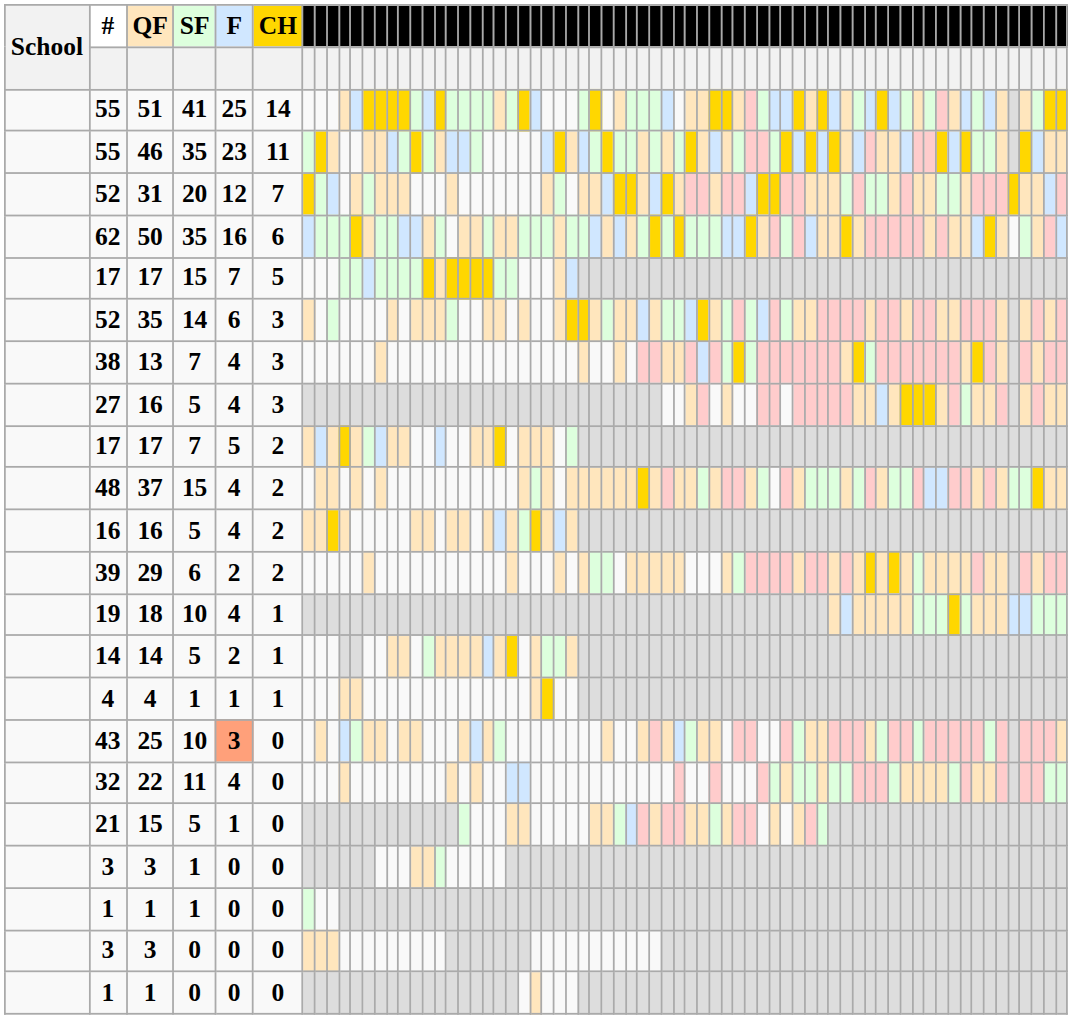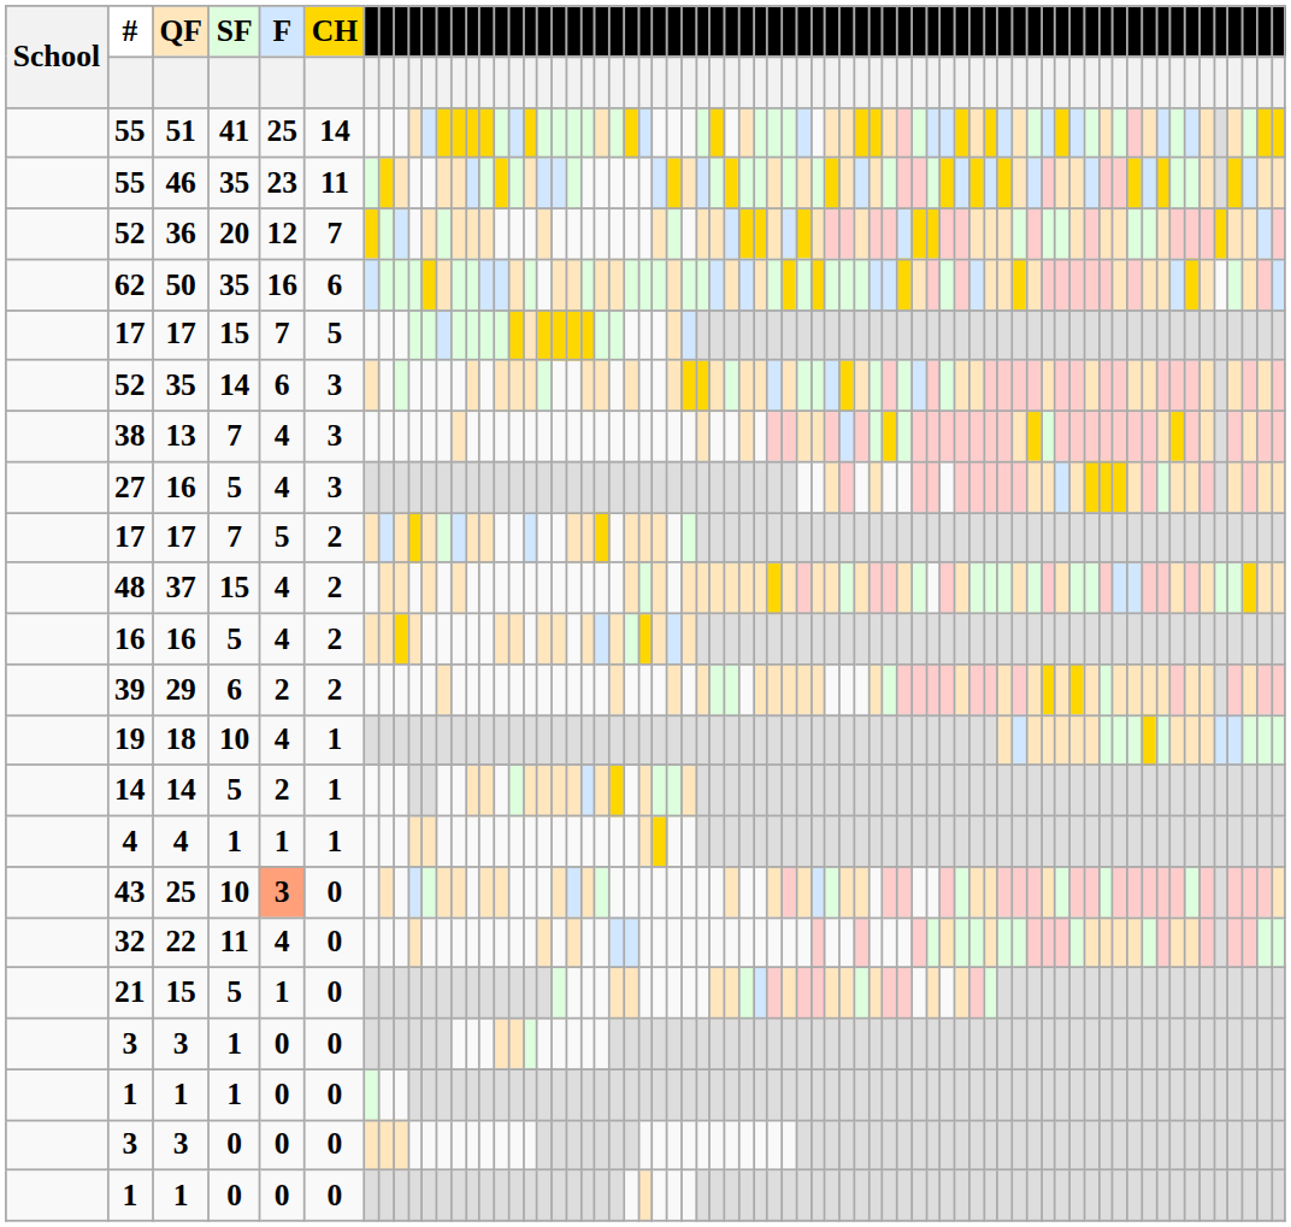52 / 20 | QF: 31 -> 36
